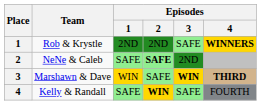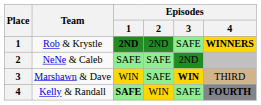Rob & Krystle | Episodes / 1: normal -> bold
NeNe & Caleb | Episodes / 2: bold -> normal
Marshawn & Dave | Episodes / 4: bold -> normal
Kelly & Randall | Episodes / 1: normal -> bold
Kelly & Randall | Episodes / 2: bold -> normal
Kelly & Randall | Episodes / 4: normal -> bold
